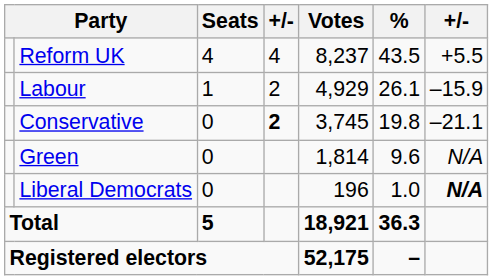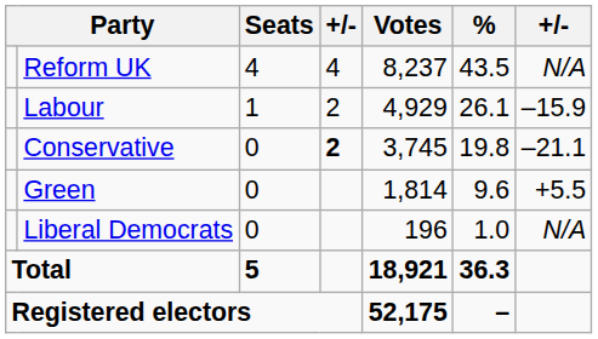Reform UK | column 7: +5.5 -> N/A
Green | column 7: N/A -> +5.5
Liberal Democrats | column 7: bold -> normal
